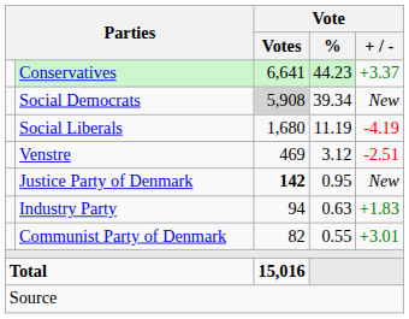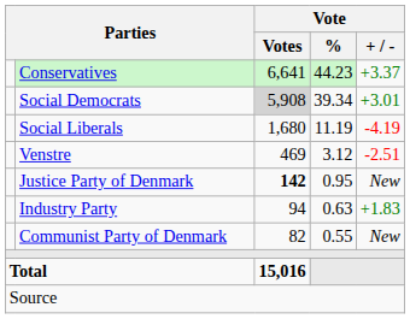Social Democrats | Vote / + / -: New -> +3.01
Communist Party of Denmark | Vote / + / -: +3.01 -> New
